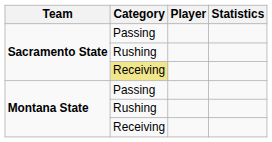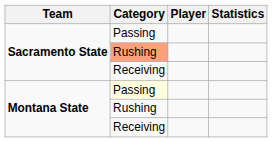Sacramento State / Rushing | Category: no background -> lightsalmon background
Sacramento State / Receiving | Category: khaki background -> no background
Montana State / Passing | Category: no background -> lightyellow background
